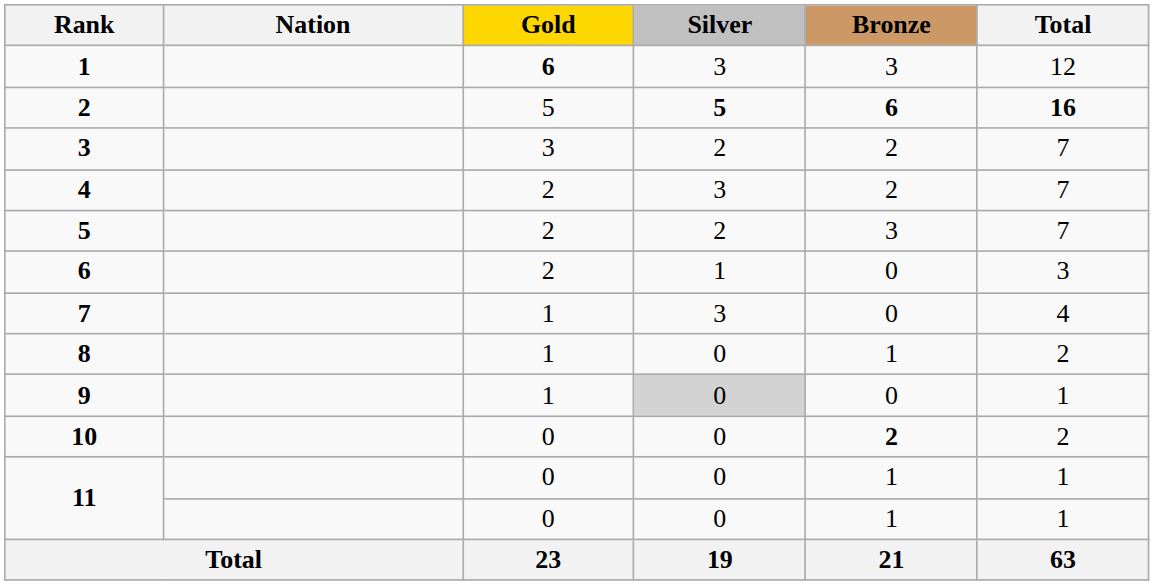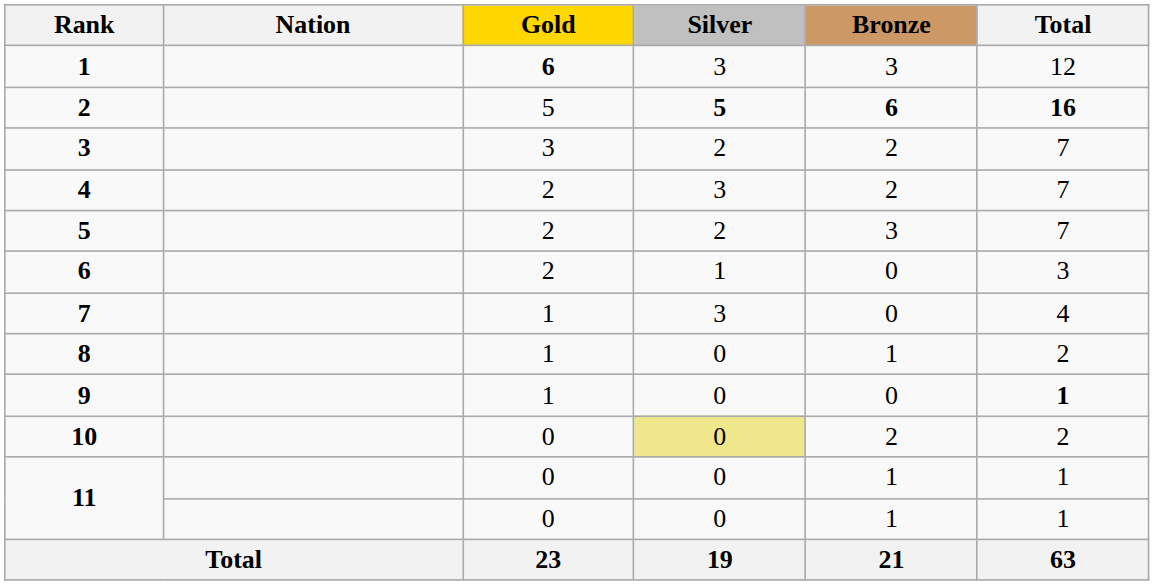9 | Silver: lightgrey background -> no background
9 | Total: normal -> bold
10 | Silver: no background -> khaki background
10 | Bronze: bold -> normal
